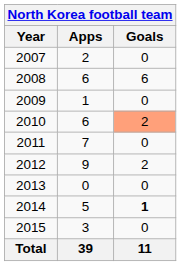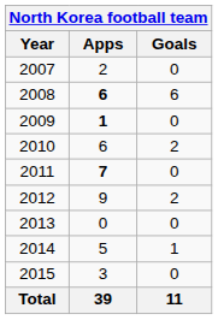2008 | Apps: normal -> bold
2009 | Apps: normal -> bold
2010 | Goals: lightsalmon background -> no background
2011 | Apps: normal -> bold
2014 | Goals: bold -> normal
